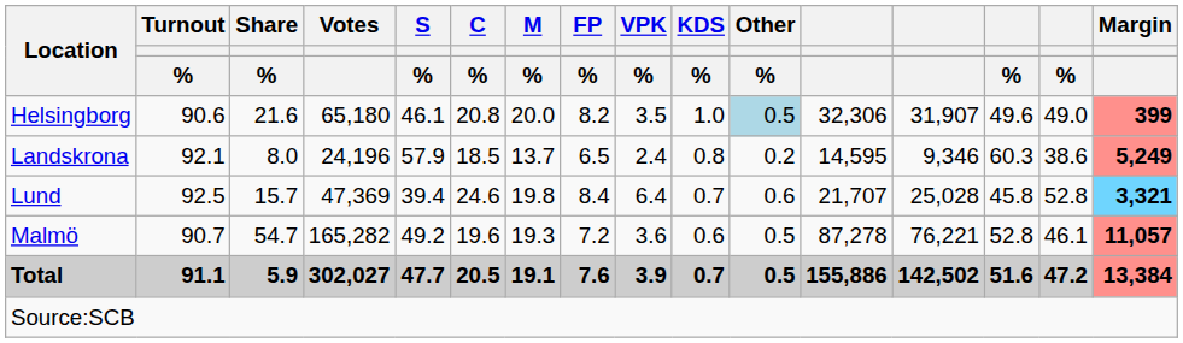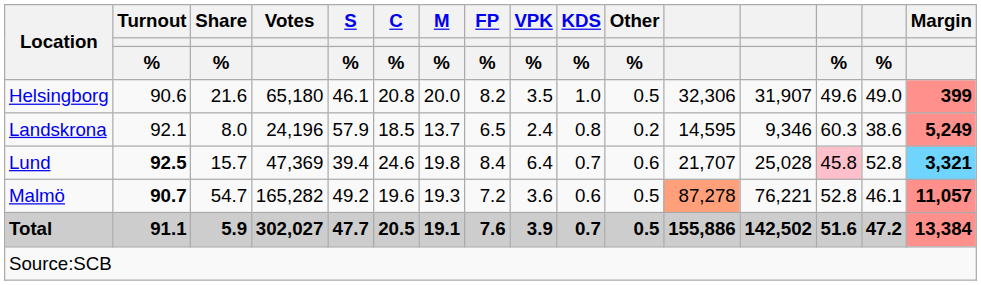Helsingborg | Other / %: lightblue background -> no background
Lund | Turnout / %: normal -> bold
Lund | column 14: no background -> pink background
Malmö | Turnout / %: normal -> bold
Malmö | column 12: no background -> lightsalmon background
